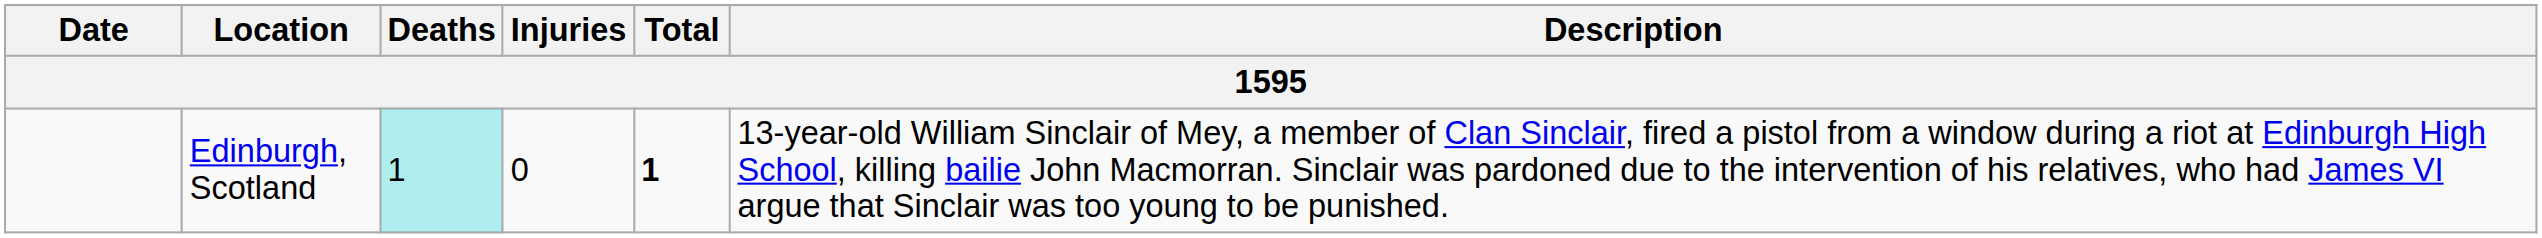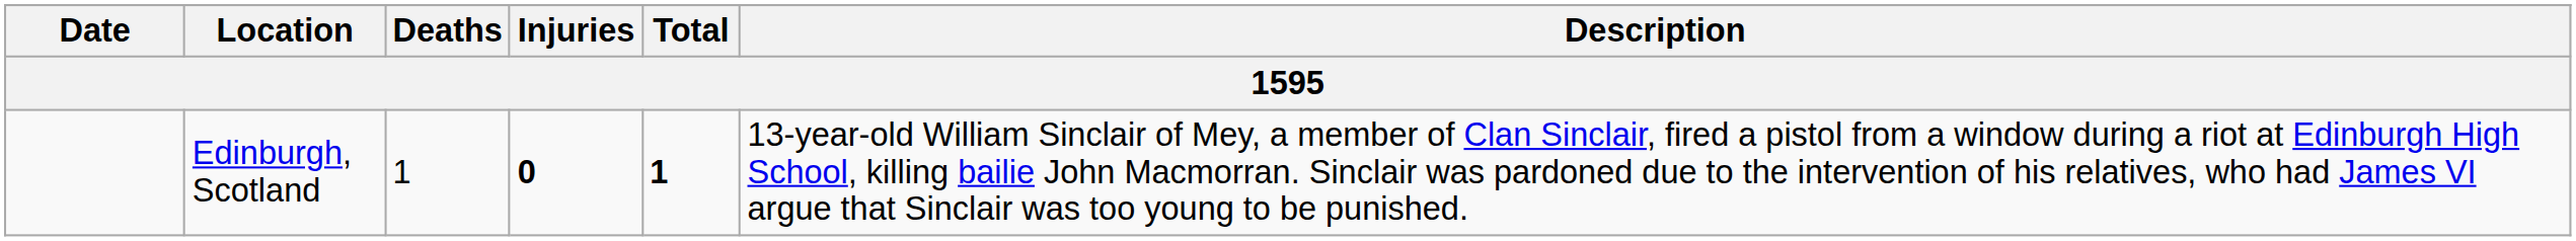Edinburgh, Scotland | Deaths: paleturquoise background -> no background
Edinburgh, Scotland | Injuries: normal -> bold
